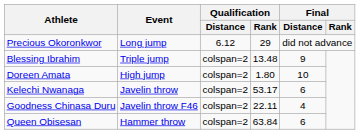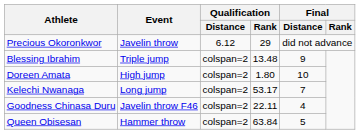Precious Okoronkwor | Event: Long jump -> Javelin throw
Kelechi Nwanaga | Event: Javelin throw -> Long jump
Kelechi Nwanaga | Final / Distance: 6 -> 7
Queen Obisesan | Final / Distance: 6 -> 5
